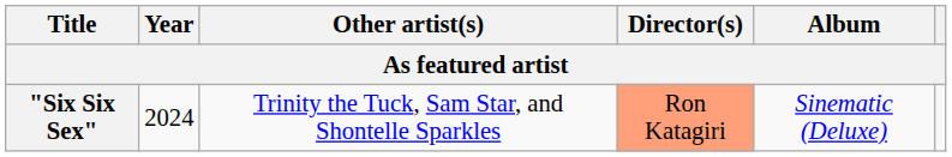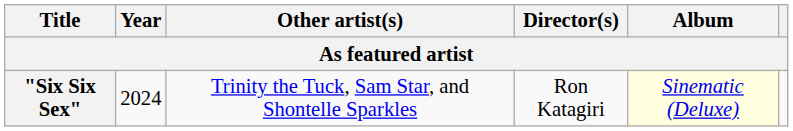"Six Six Sex" | Director(s): lightsalmon background -> no background
"Six Six Sex" | Album: no background -> lightyellow background
